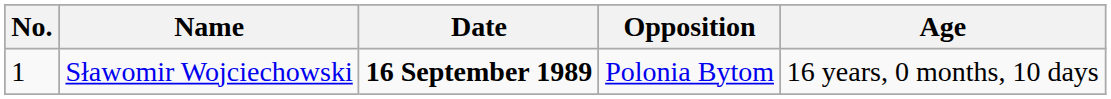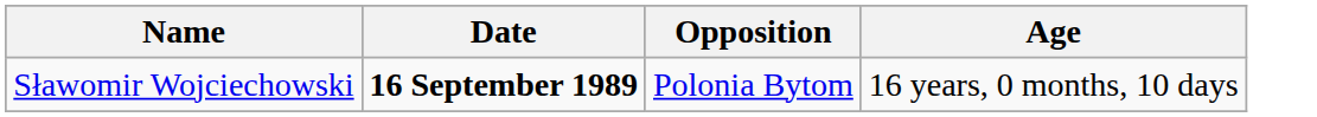- column: No. | 1
